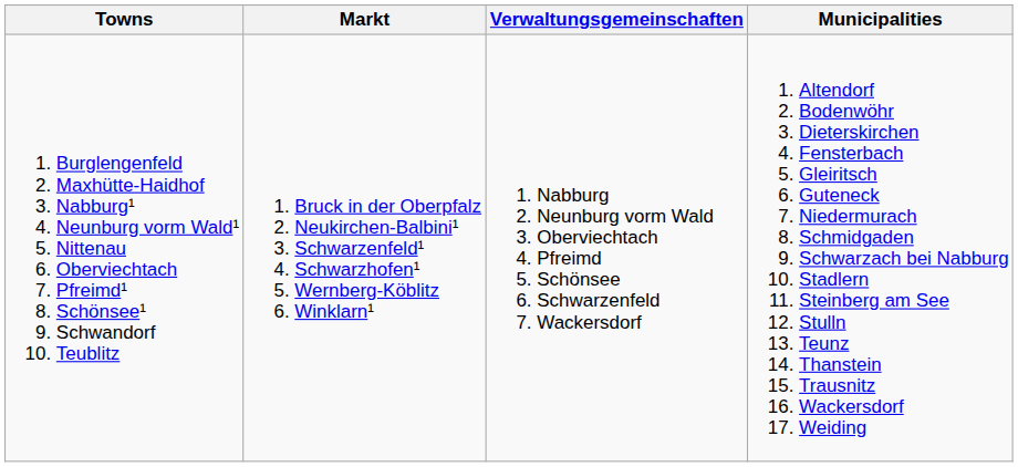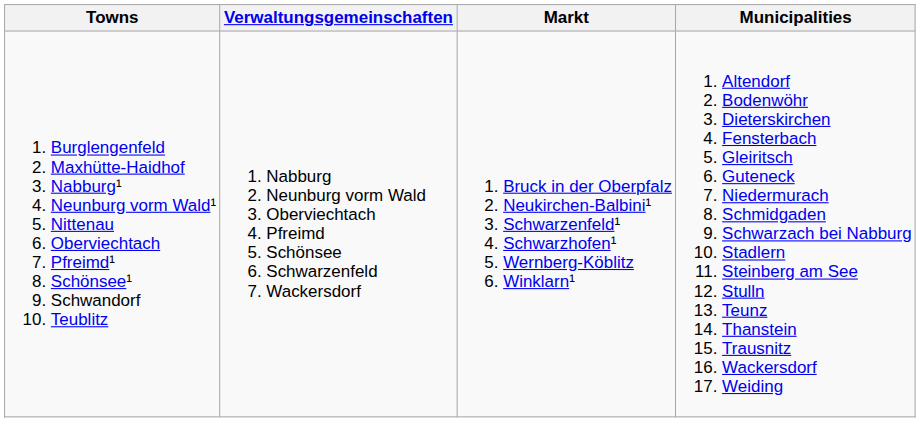columns swapped: Markt <-> Verwaltungsgemeinschaften
